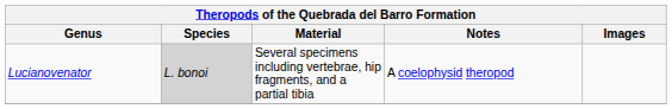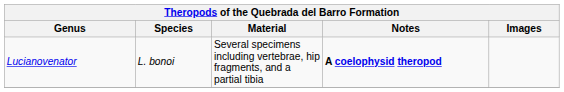Lucianovenator | Species: lightgrey background -> no background
Lucianovenator | Notes: normal -> bold
